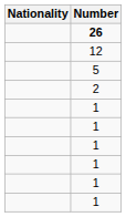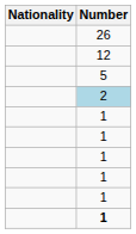row 2 | Number: bold -> normal
row 5 | Number: no background -> lightblue background
row 11 | Number: normal -> bold
